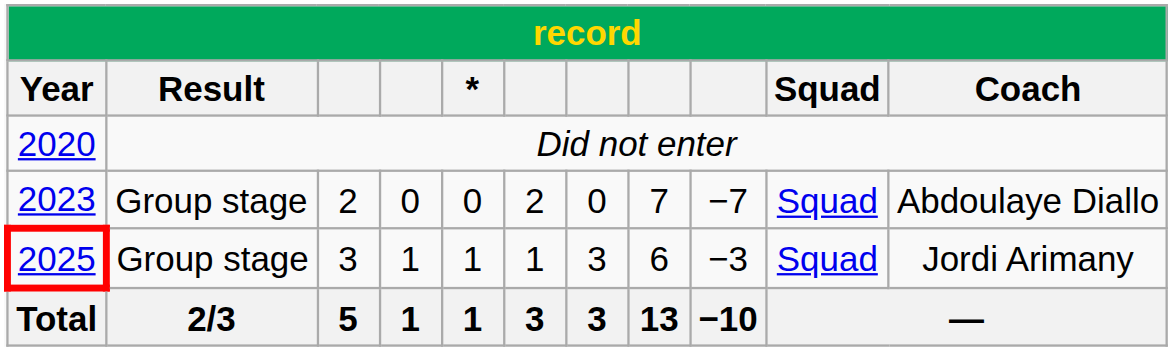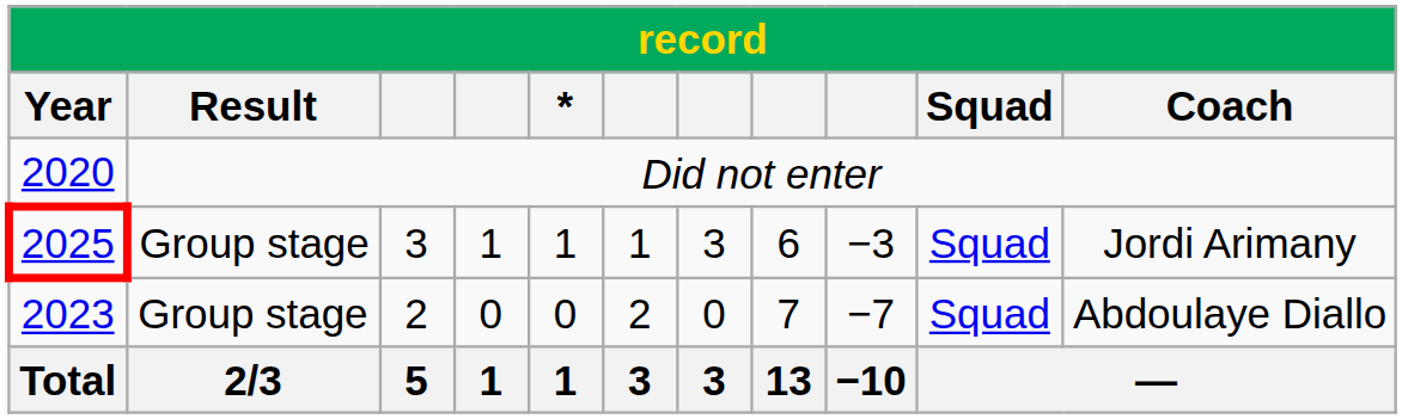rows swapped: 2023 <-> 2025
